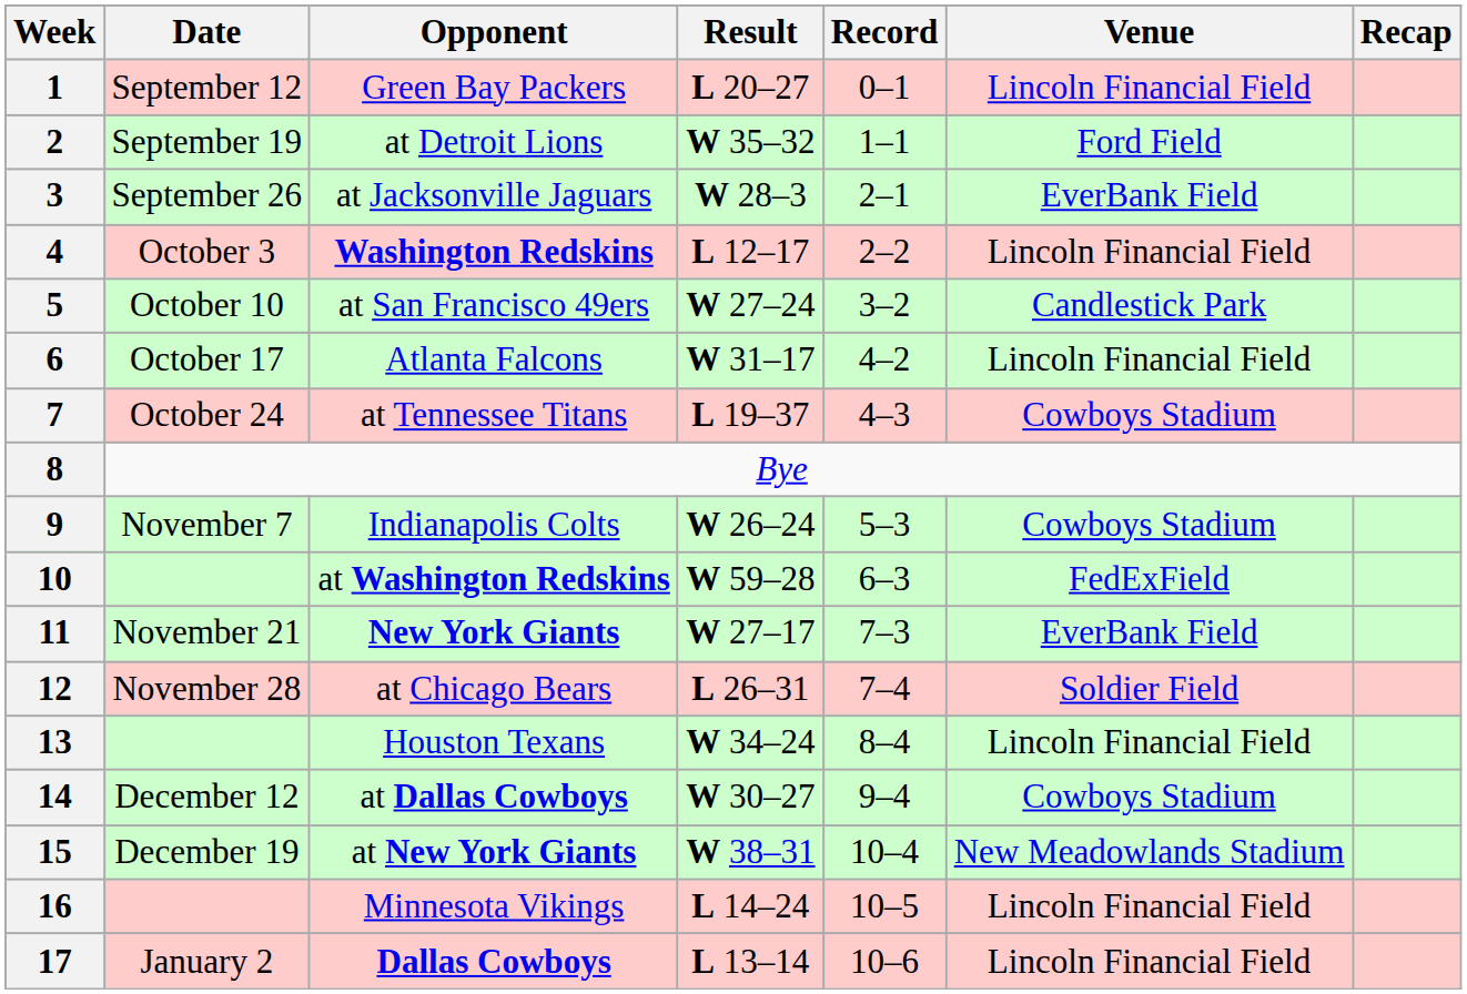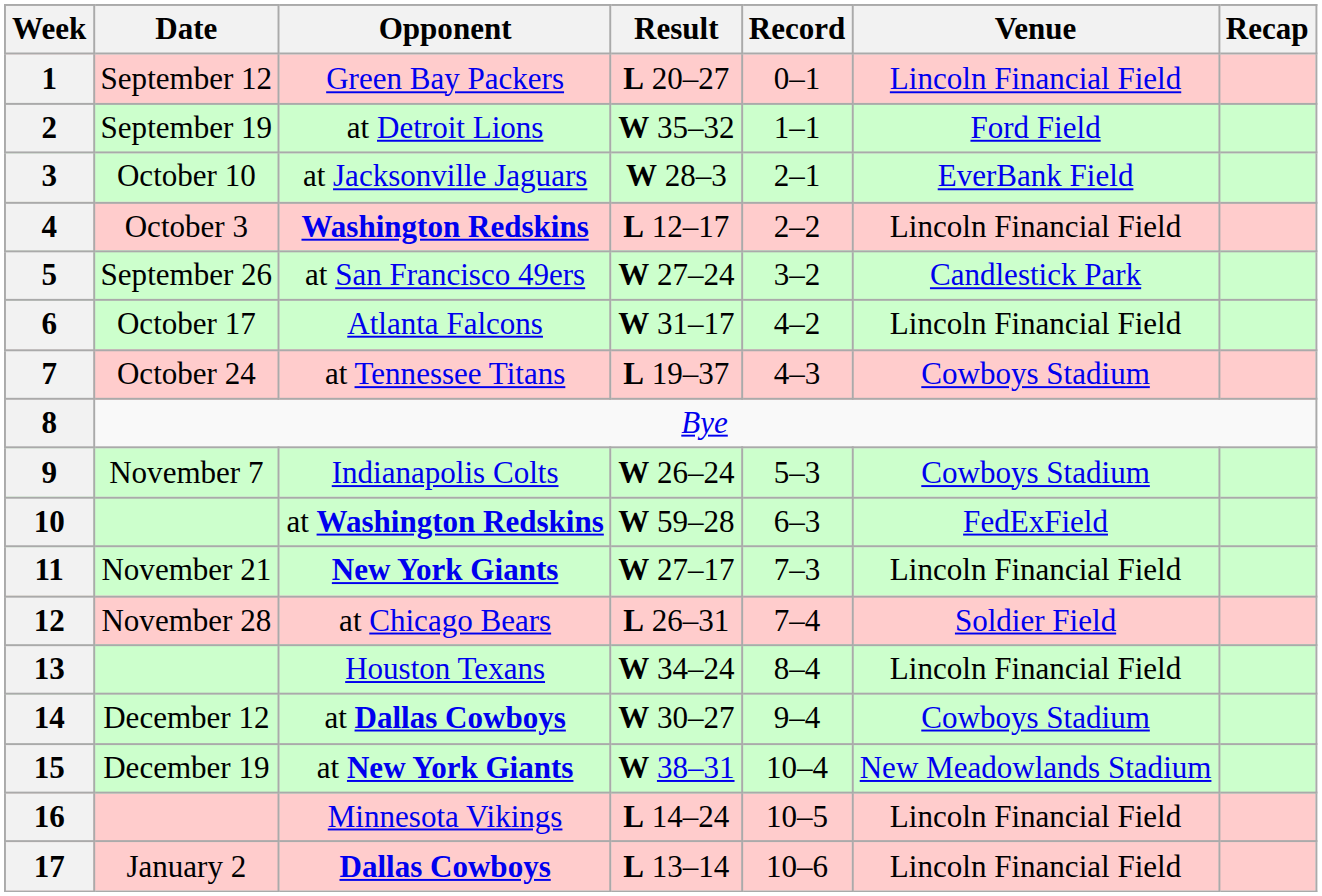3 | Date: September 26 -> October 10
5 | Date: October 10 -> September 26
11 | Venue: EverBank Field -> Lincoln Financial Field
